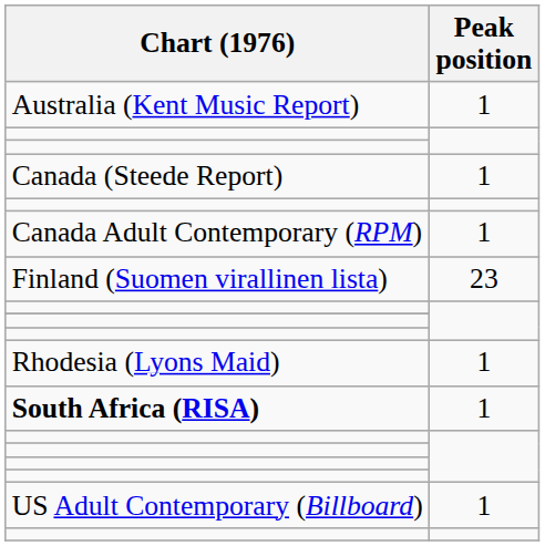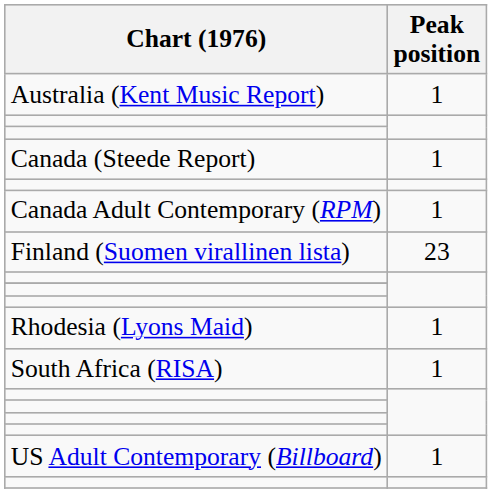row 13 | Chart (1976): bold -> normal
